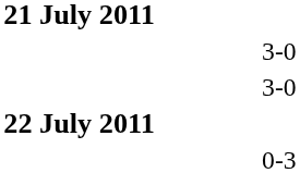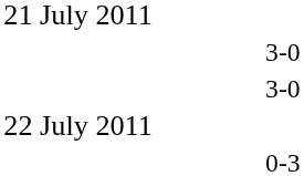21 July 2011 | column 1: bold -> normal
22 July 2011 | column 1: bold -> normal
